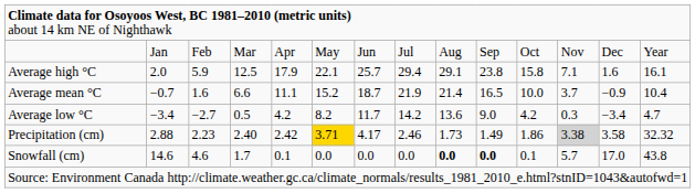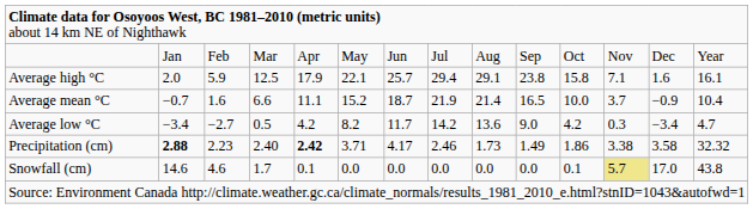Precipitation (cm) | column 2: normal -> bold
Precipitation (cm) | column 5: normal -> bold
Precipitation (cm) | column 6: gold background -> no background
Precipitation (cm) | column 12: lightgrey background -> no background
Snowfall (cm) | column 9: bold -> normal
Snowfall (cm) | column 10: bold -> normal
Snowfall (cm) | column 12: no background -> khaki background
